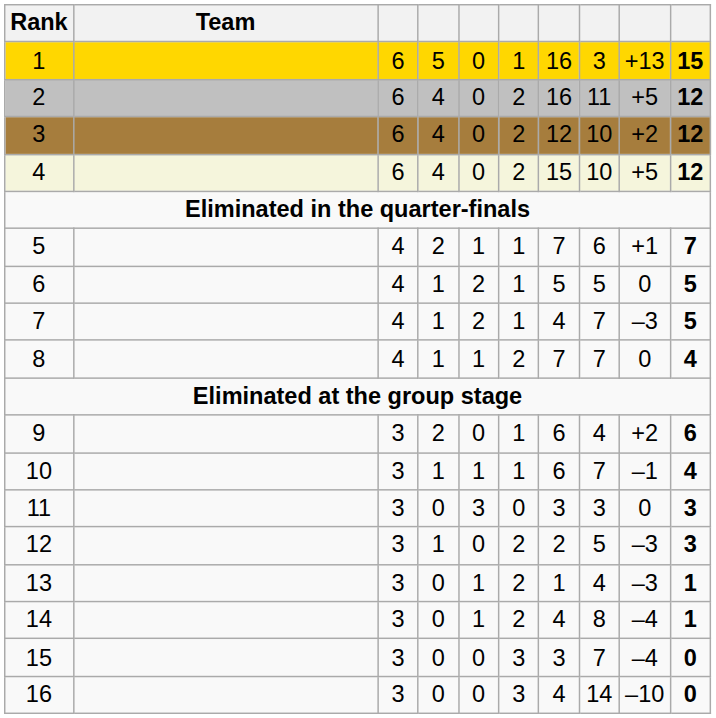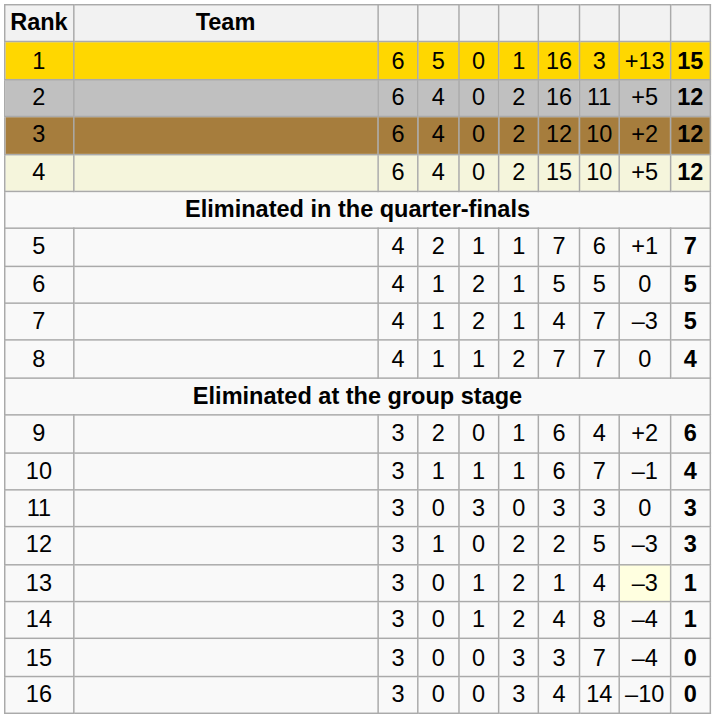13 | column 9: no background -> lightyellow background
